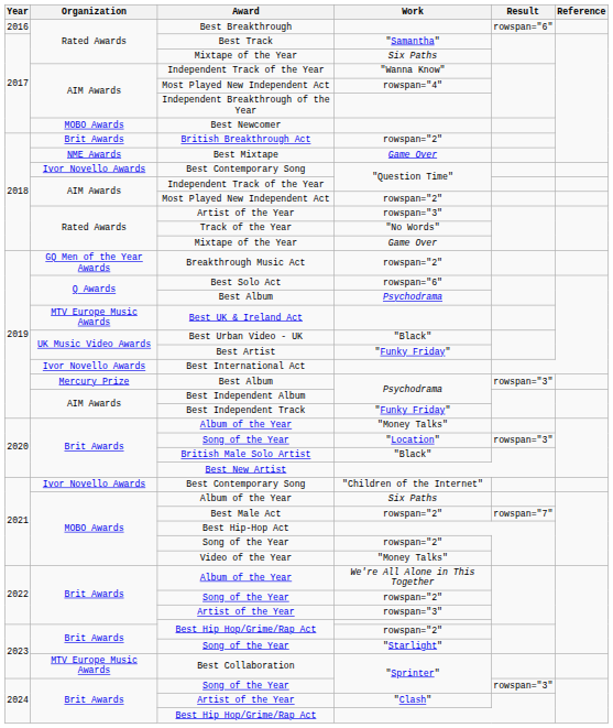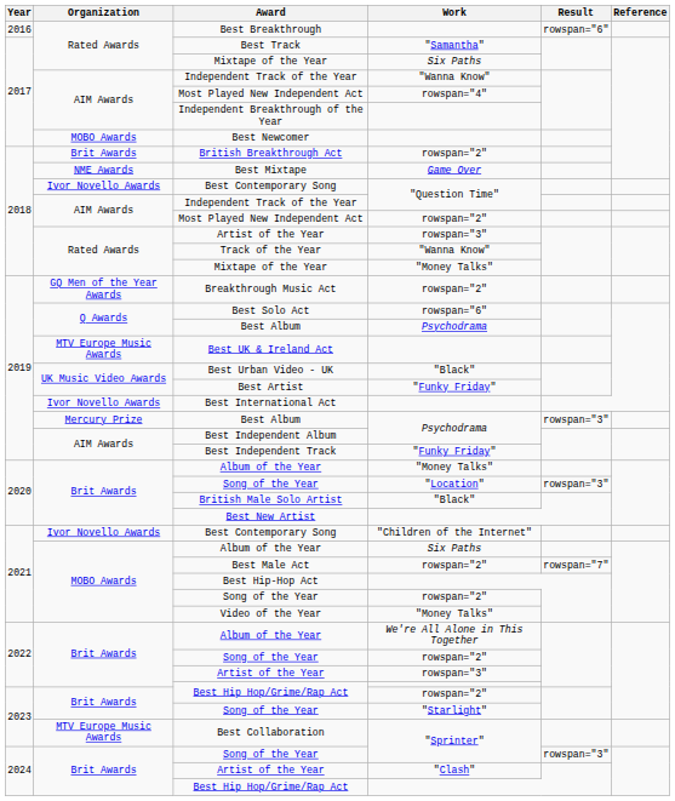Track of the Year | Work: "No Words" -> "Wanna Know"
2018 / Mixtape of the Year | Work: Game Over -> "Money Talks"
